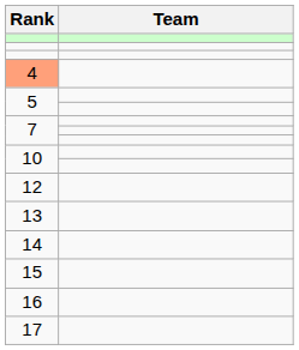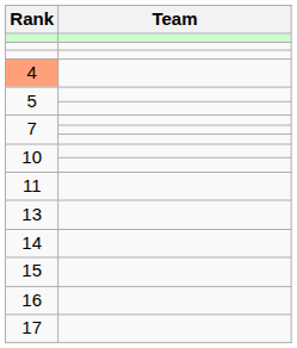row 13 | Rank: 12 -> 11
